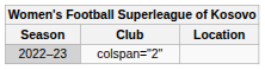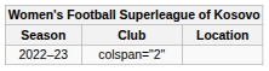colspan="2" | Season: lightgrey background -> no background
